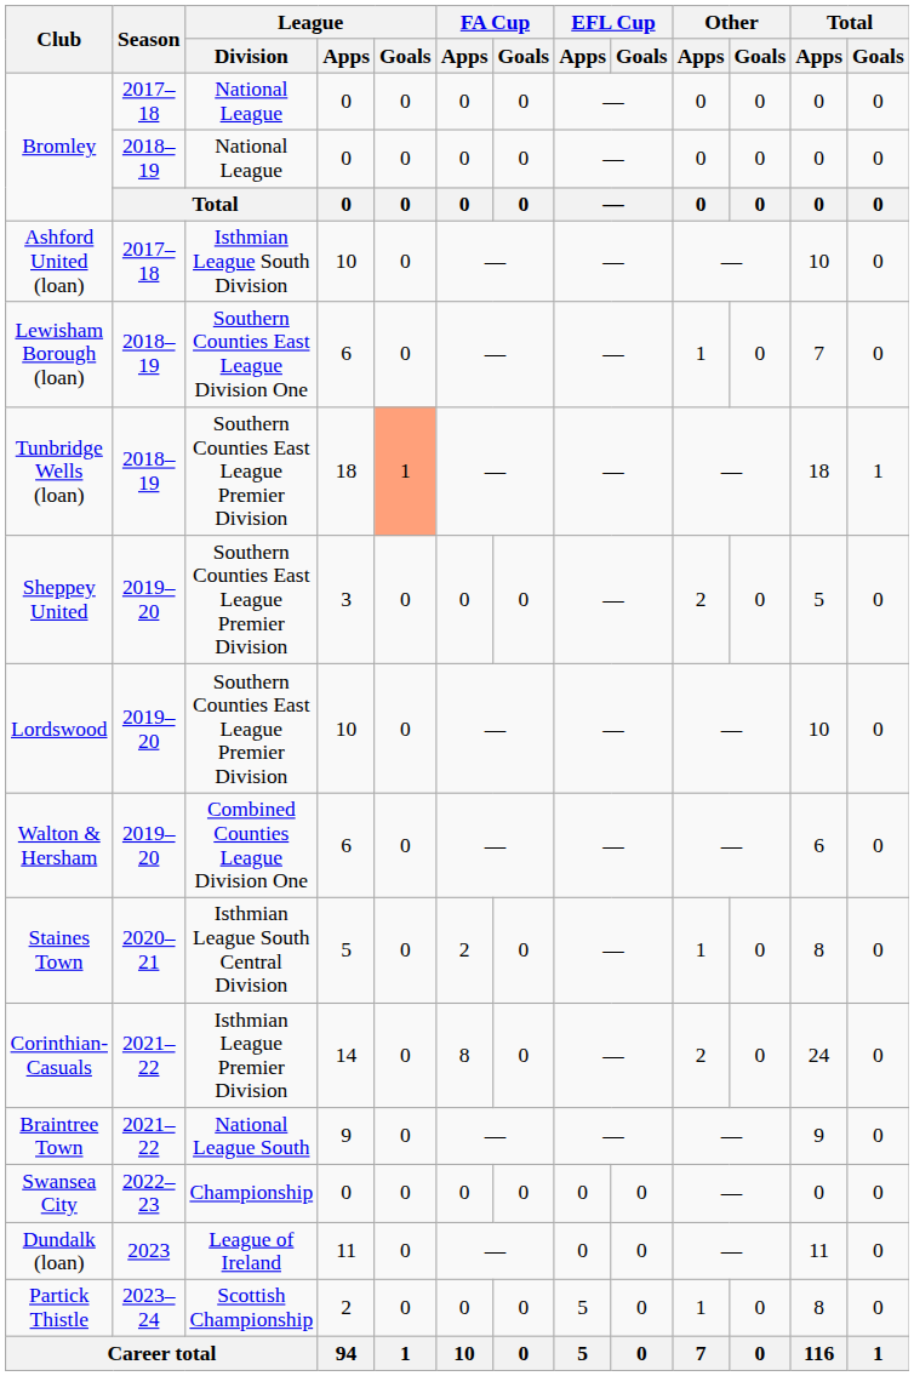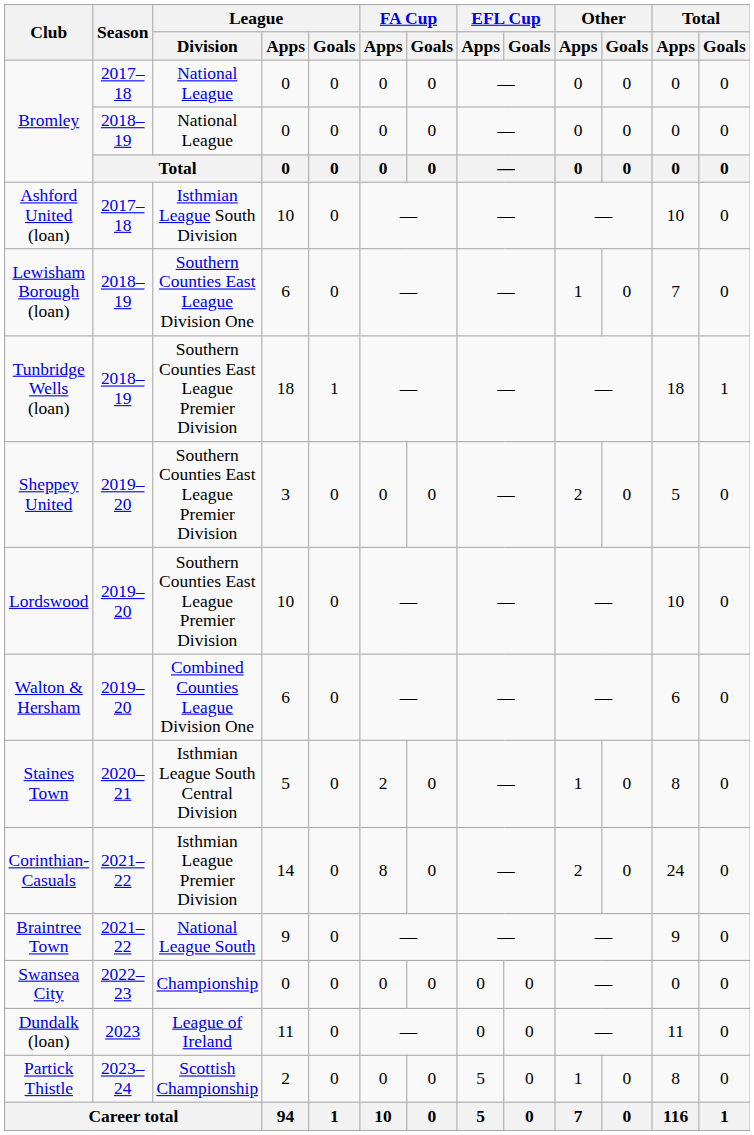Tunbridge Wells (loan) | League / Goals: lightsalmon background -> no background
